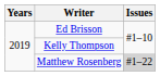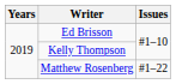Matthew Rosenberg | Issues: lightgrey background -> no background
